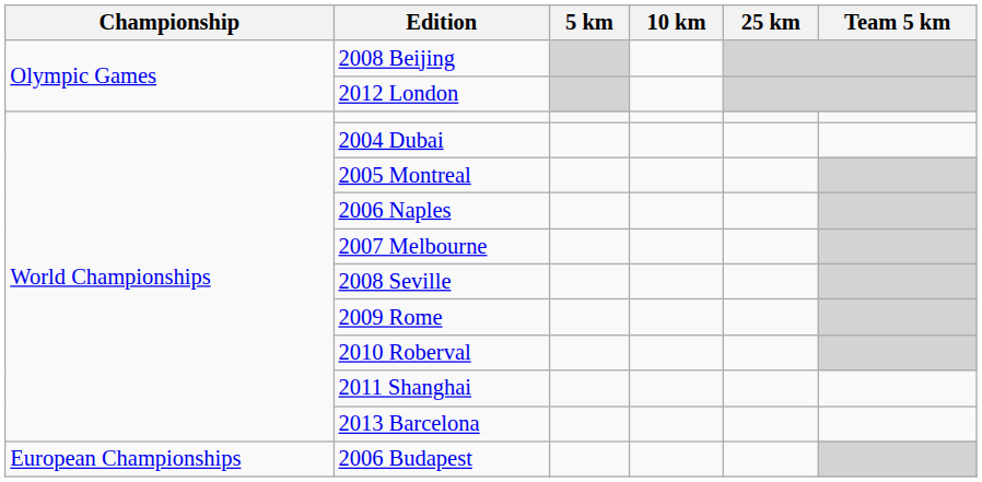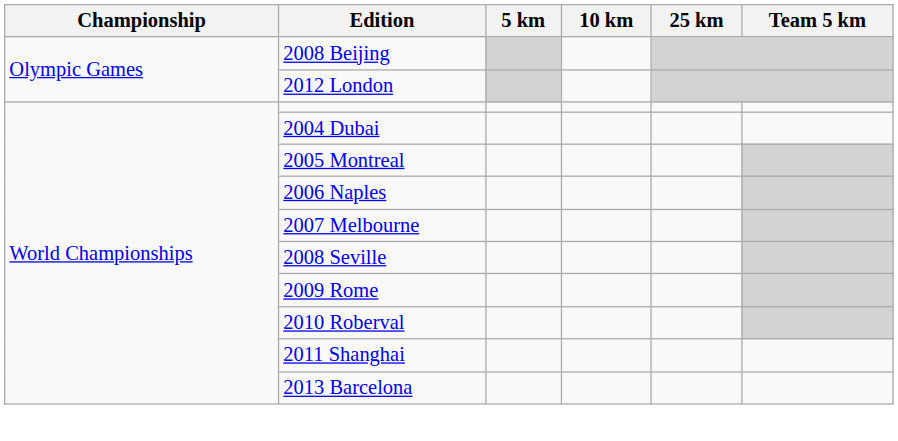- row: European Championships | 2006 Budapest
